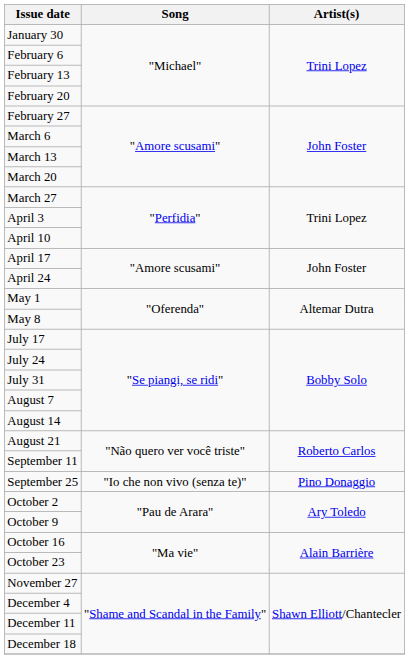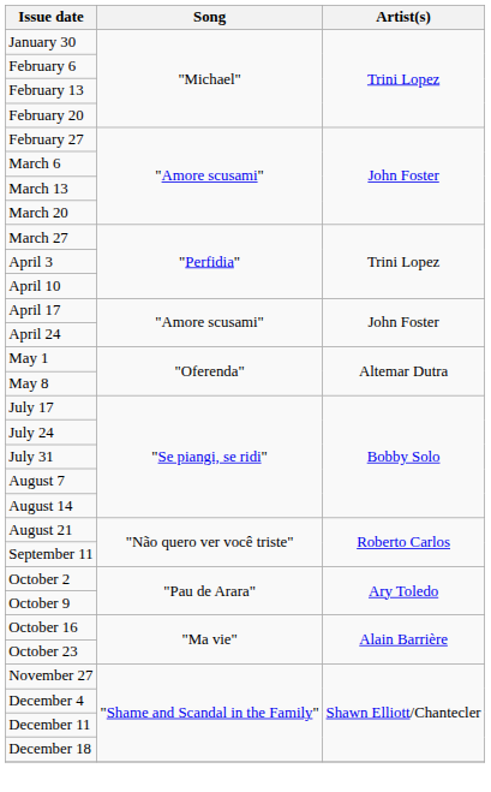- row: September 25 | "Io che non vivo (senza te)" | Pino Donaggio
